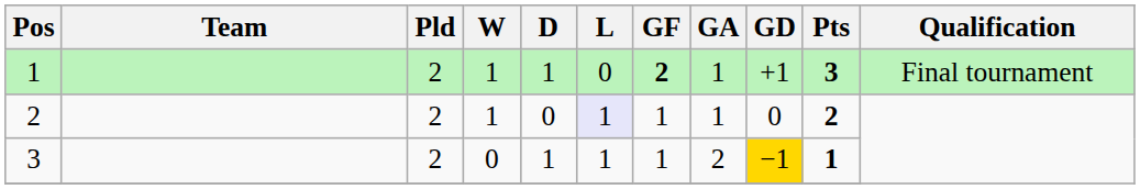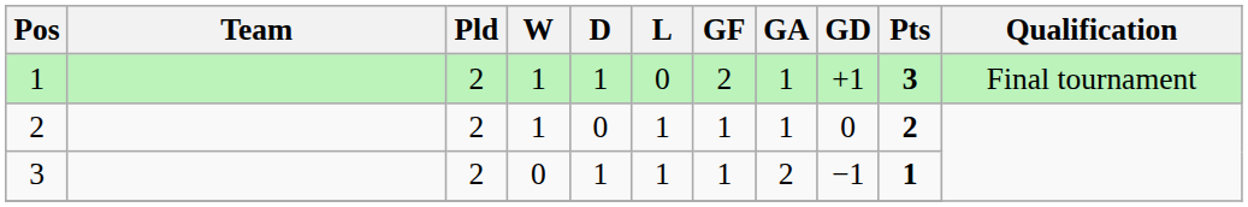row 2 | GF: bold -> normal
row 3 | L: lavender background -> no background
row 4 | GD: gold background -> no background
